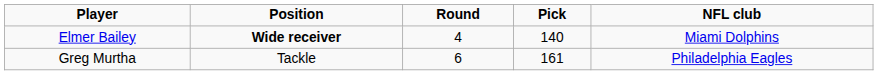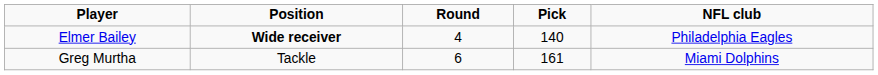Elmer Bailey | NFL club: Miami Dolphins -> Philadelphia Eagles
Greg Murtha | NFL club: Philadelphia Eagles -> Miami Dolphins
